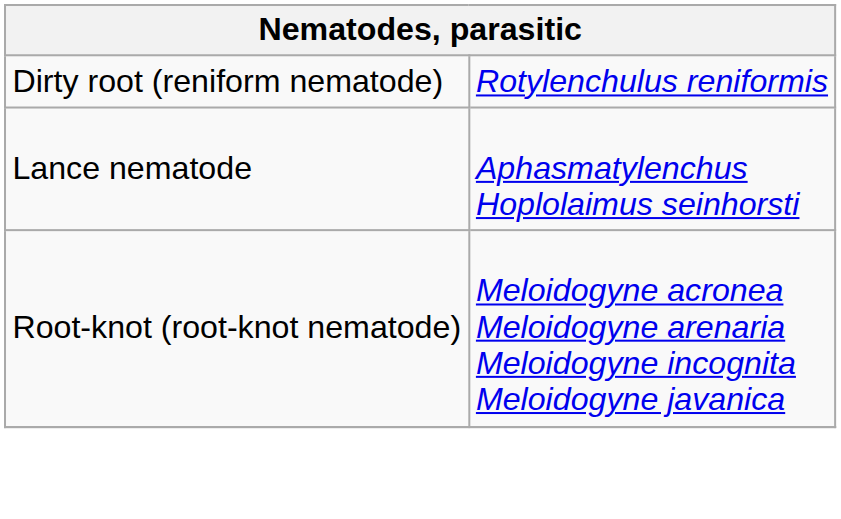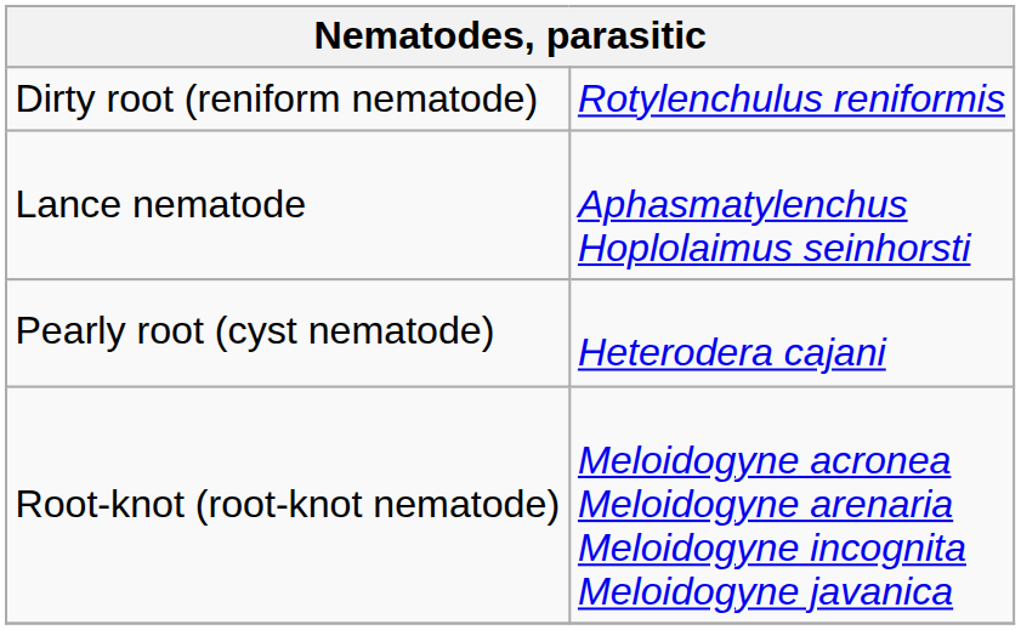+ row: Pearly root (cyst nematode) | Heterodera cajani
